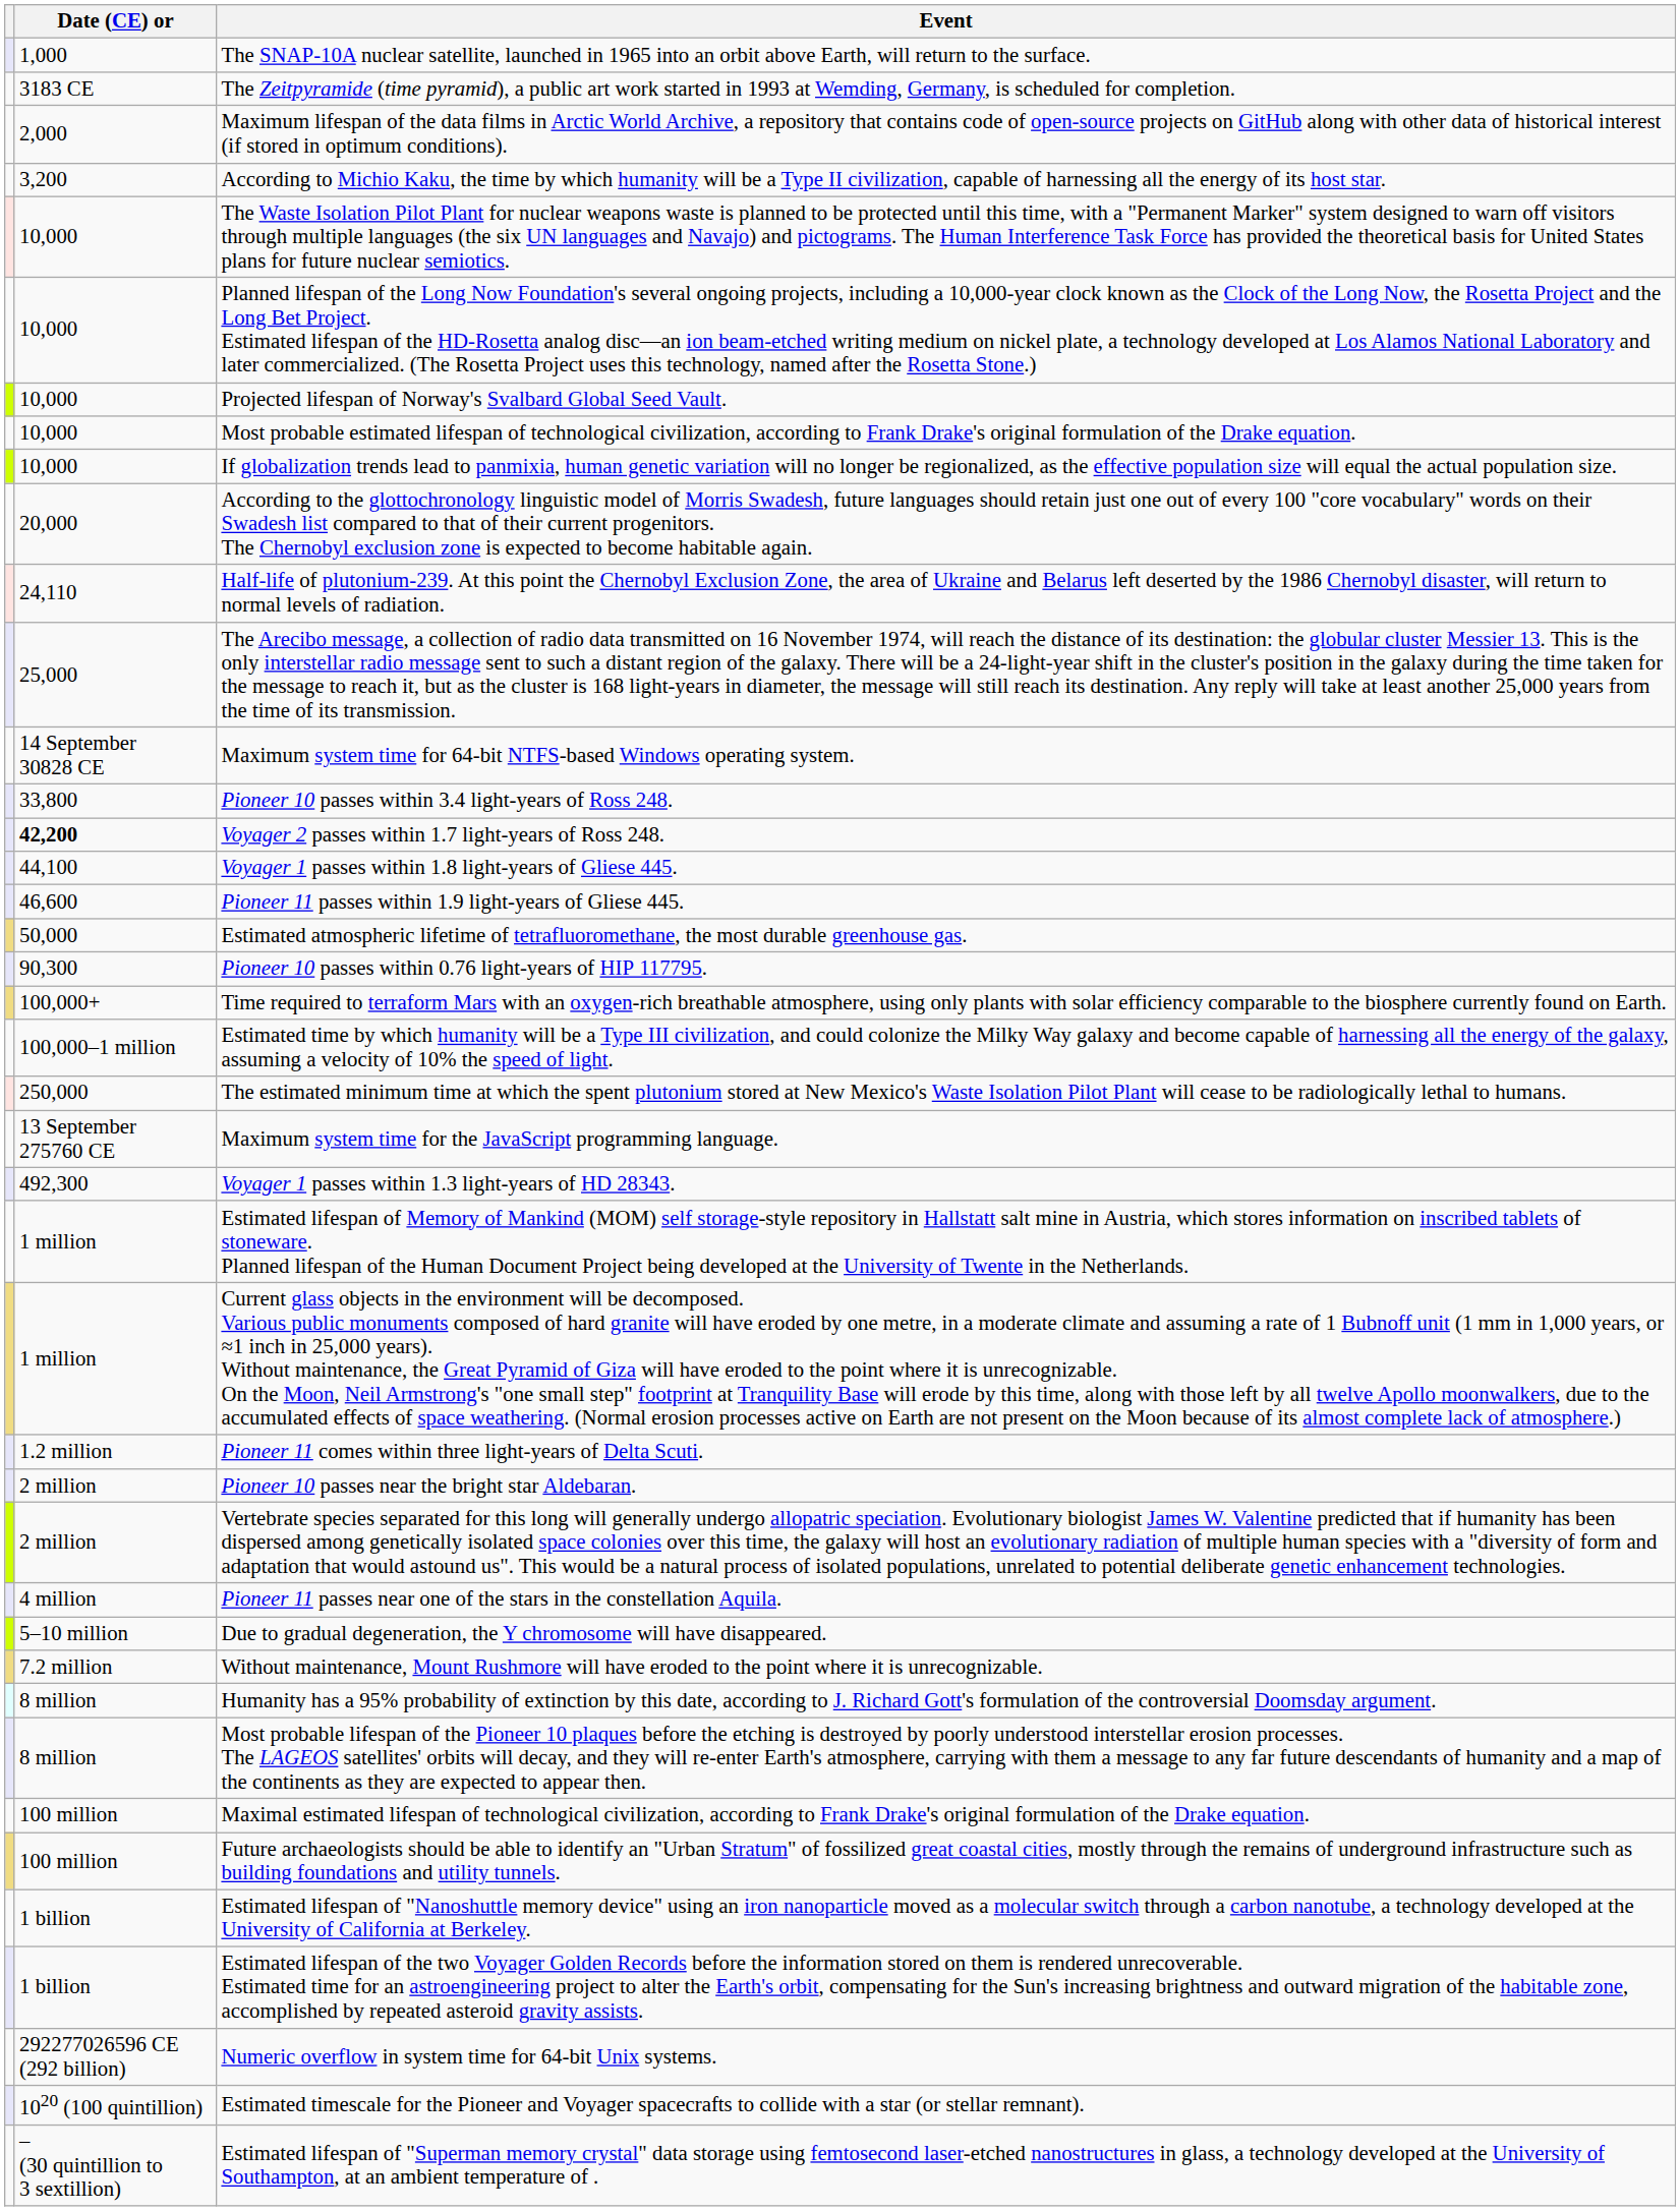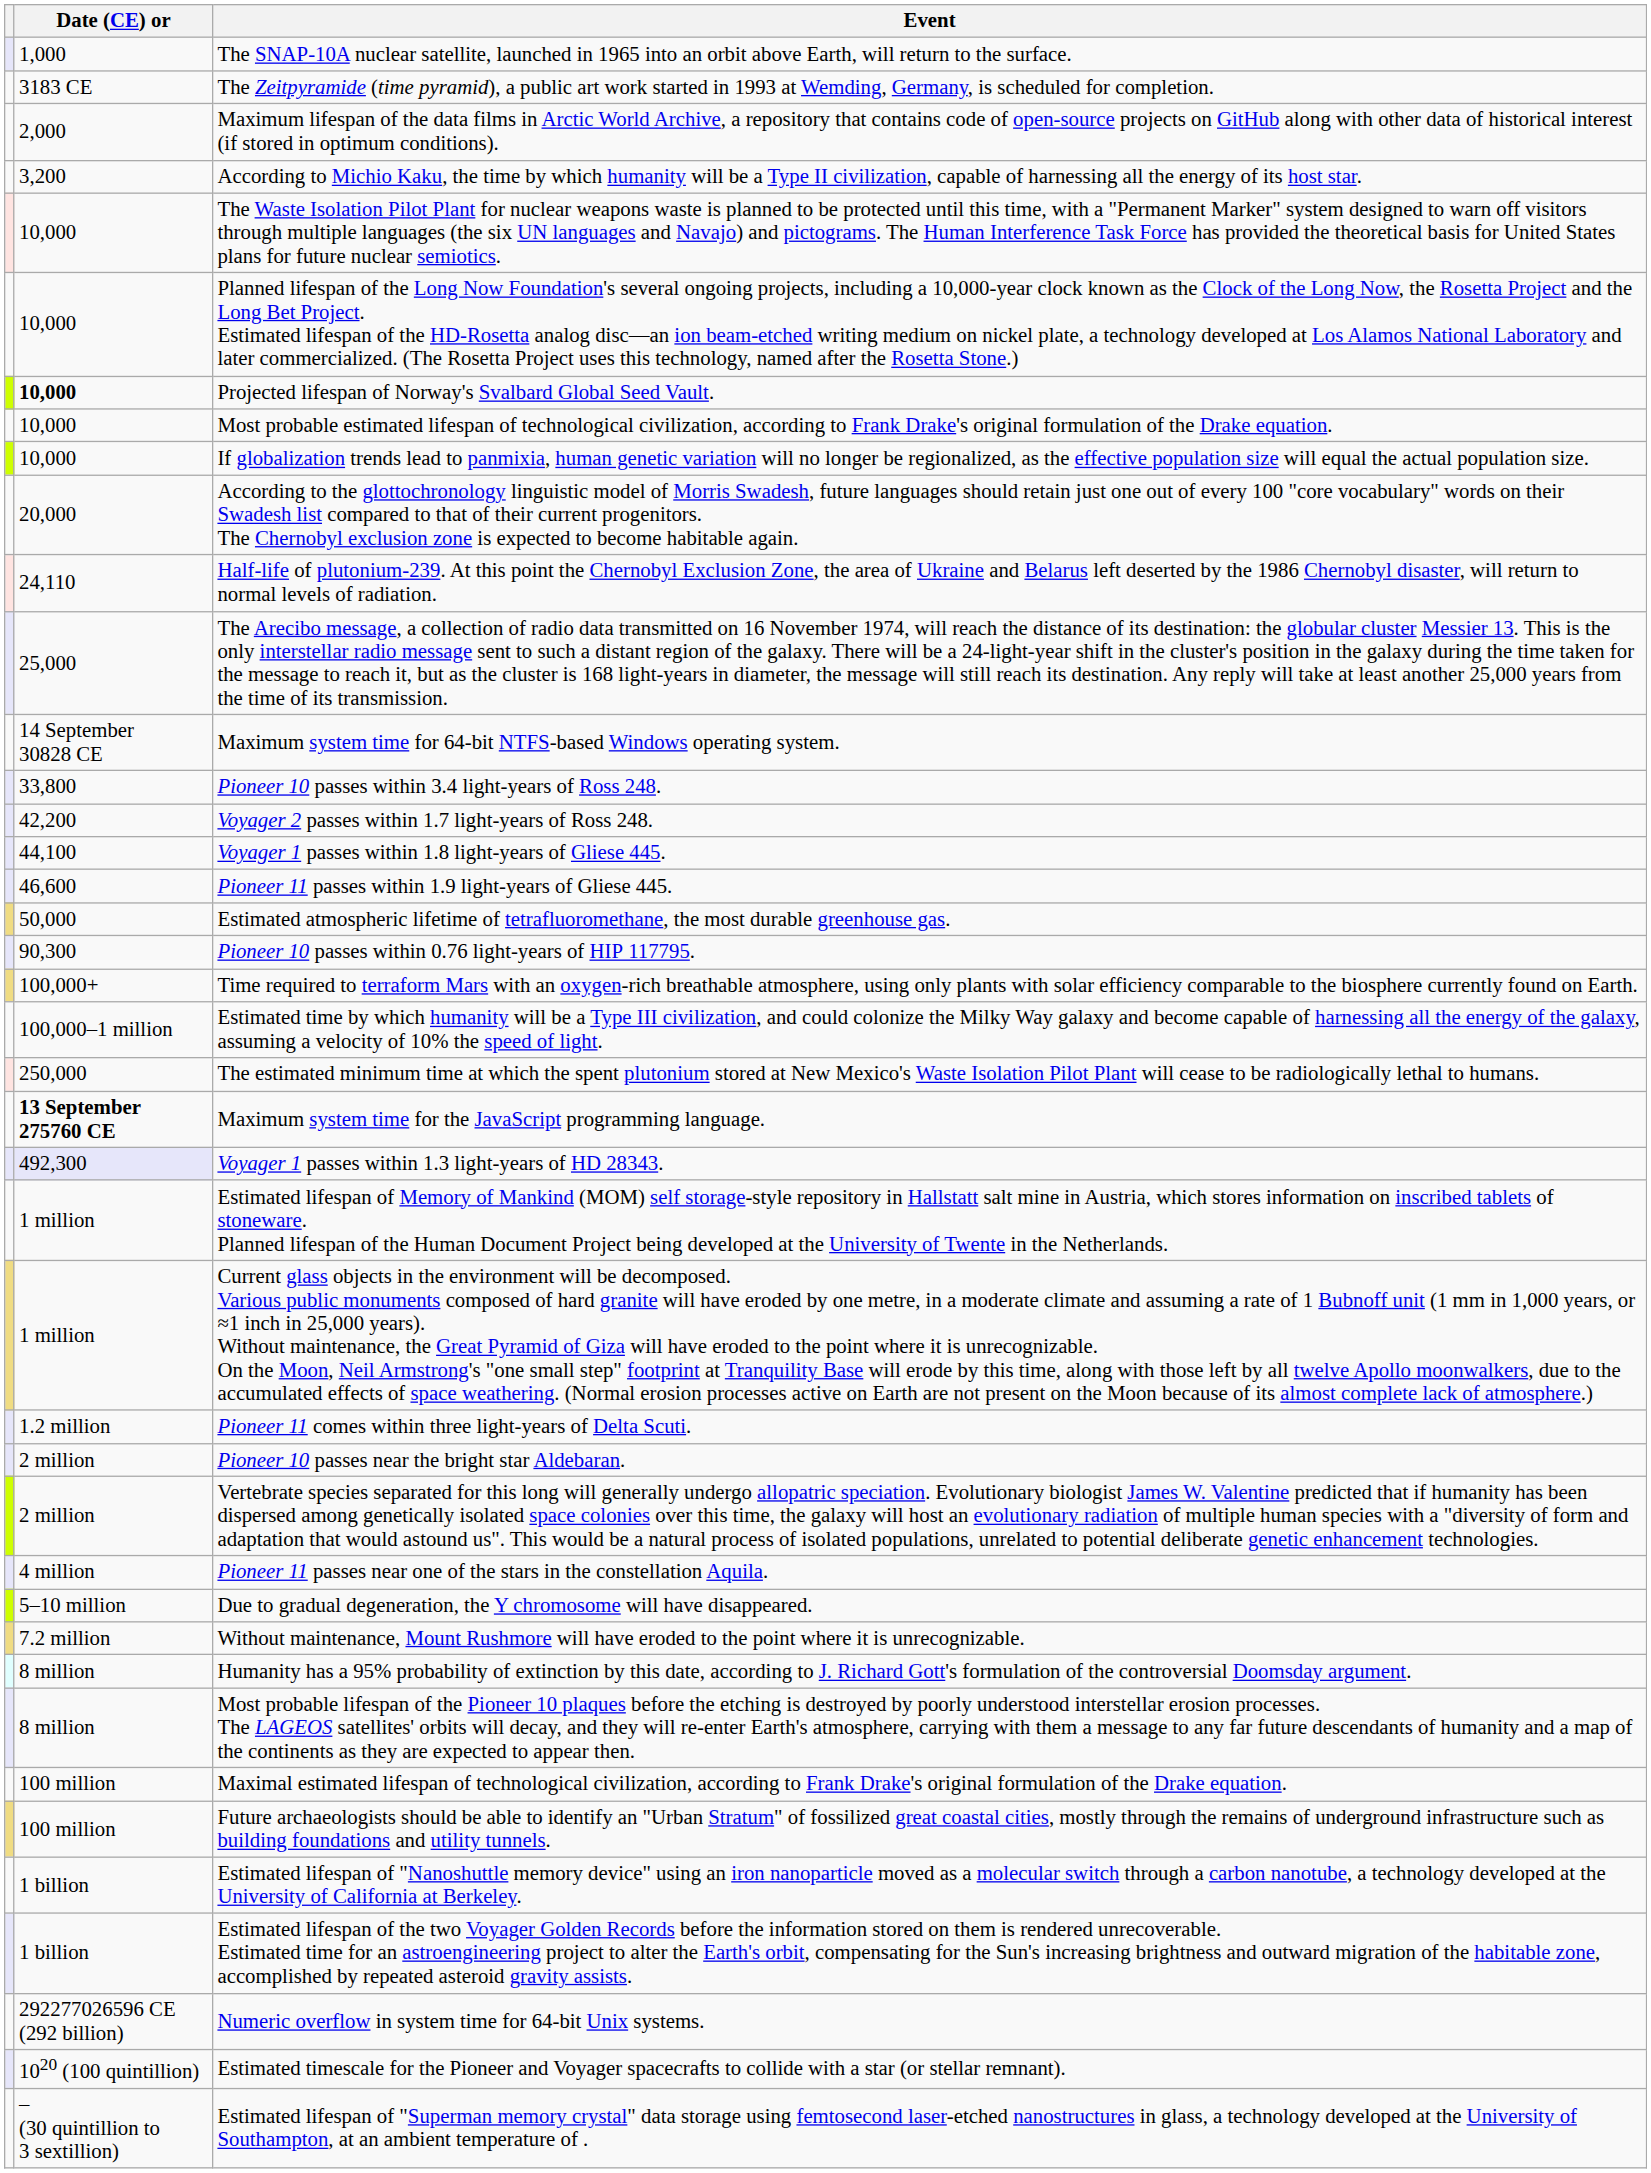Projected lifespan of Norway's Svalbard Global Seed Vault. | Date (CE) or: normal -> bold
Voyager 2 passes within 1.7 light-years of Ross 248. | Date (CE) or: bold -> normal
Maximum system time for the JavaScript programming language. | Date (CE) or: normal -> bold
Voyager 1 passes within 1.3 light-years of HD 28343. | Date (CE) or: no background -> lavender background
